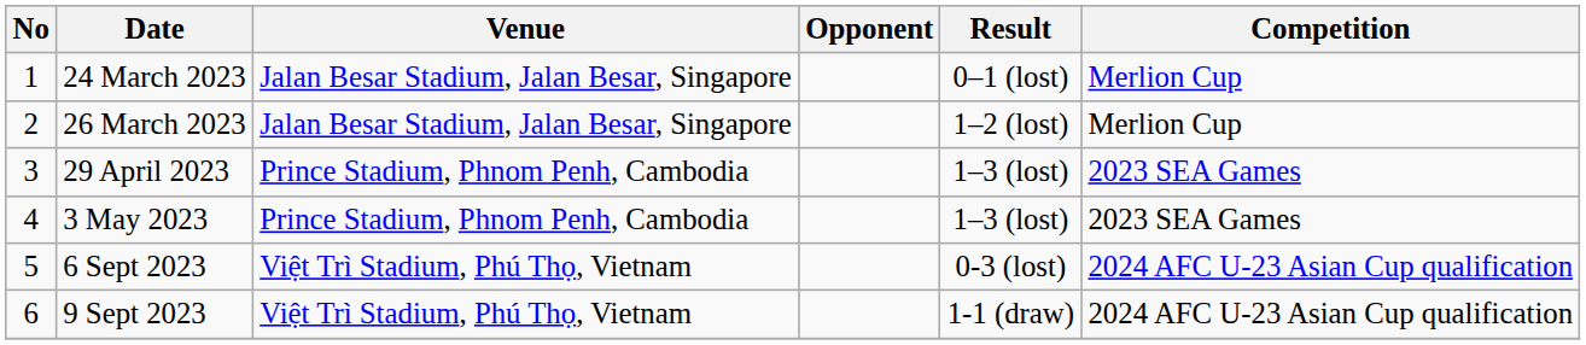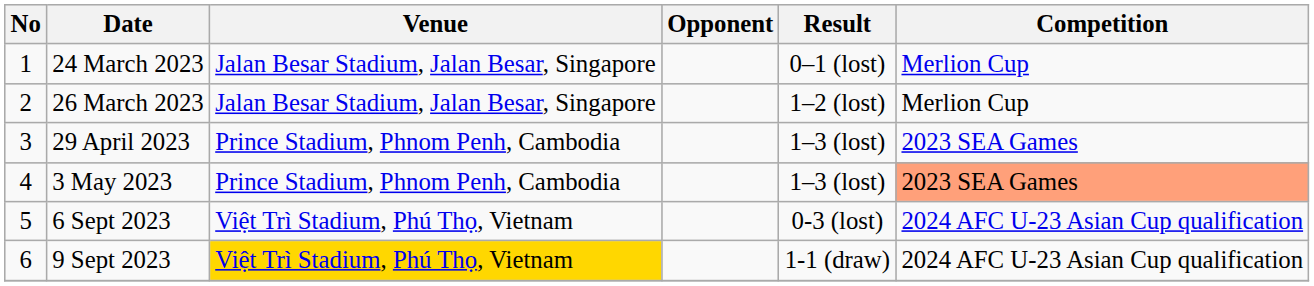3 May 2023 | Competition: no background -> lightsalmon background
9 Sept 2023 | Venue: no background -> gold background
